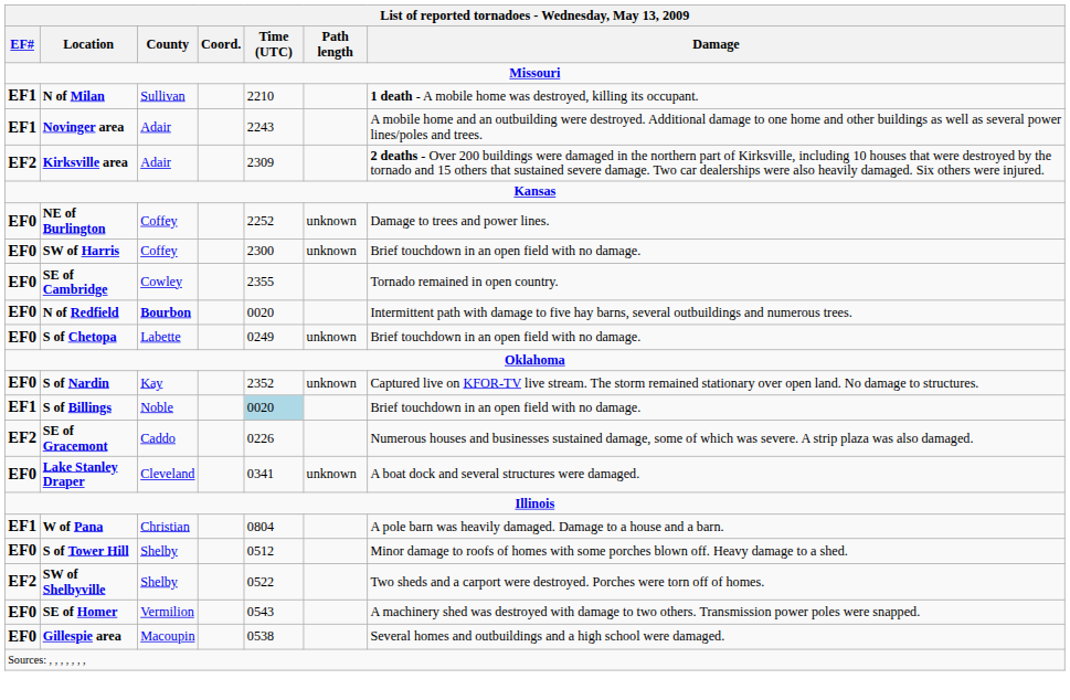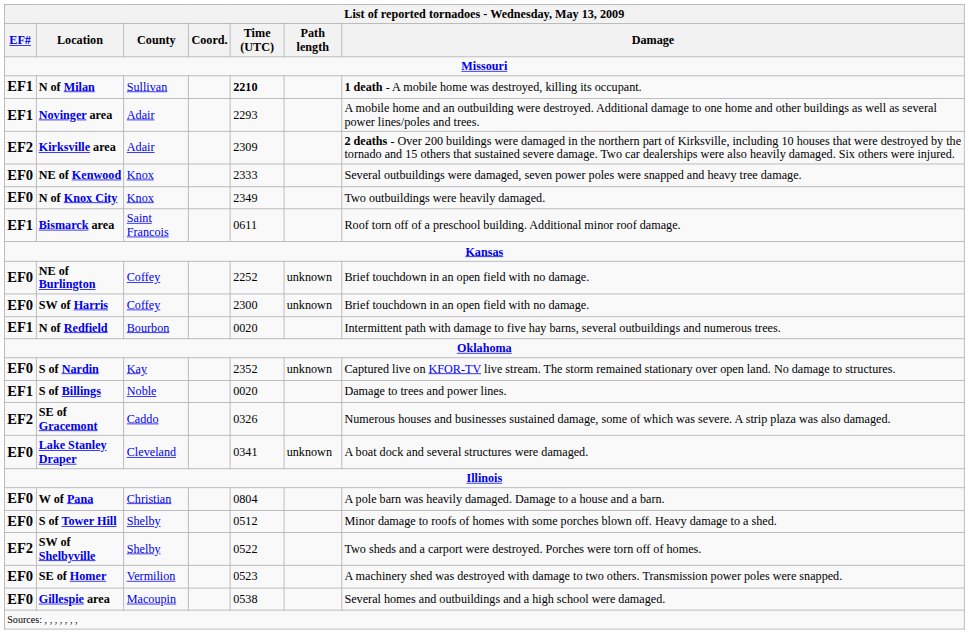N of Milan | Time (UTC): normal -> bold
Novinger area | Time (UTC): 2243 -> 2293
+ row: EF0 | NE of Kenwood | Knox | 2333 | Several outbuildings were damaged, seven power poles were snapped and heavy tree damage.
+ row: EF0 | N of Knox City | Knox | 2349 | Two outbuildings were heavily damaged.
+ row: EF1 | Bismarck area | Saint Francois | 0611 | Roof torn off of a preschool building. Additional minor roof damage.
NE of Burlington | Damage: Damage to trees and power lines. -> Brief touchdown in an open field with no damage.
- row: EF0 | SE of Cambridge | Cowley | 2355 | Tornado remained in open country.
N of Redfield | EF#: EF0 -> EF1
N of Redfield | County: bold -> normal
- row: EF0 | S of Chetopa | Labette | 0249 | unknown | Brief touchdown in an open field with no damage.
S of Billings | Time (UTC): lightblue background -> no background
S of Billings | Damage: Brief touchdown in an open field with no damage. -> Damage to trees and power lines.
SE of Gracemont | Time (UTC): 0226 -> 0326
W of Pana | EF#: EF1 -> EF0
SE of Homer | Time (UTC): 0543 -> 0523
